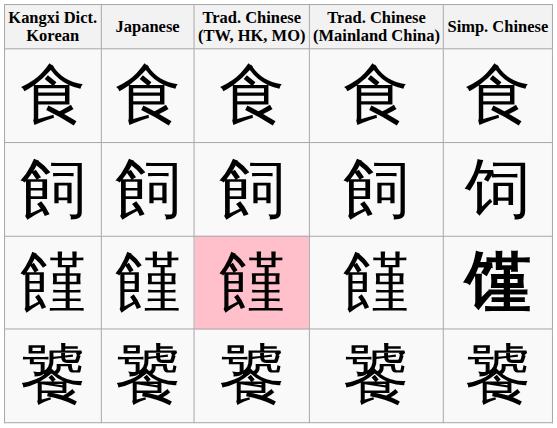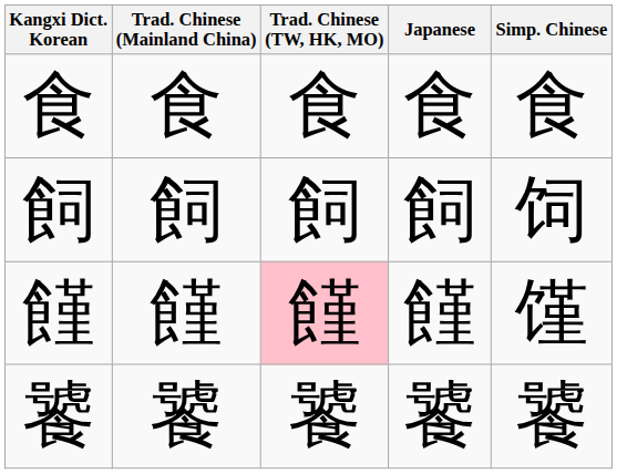columns swapped: Japanese <-> Trad. Chinese (Mainland China)
row 4 | Simp. Chinese: bold -> normal
